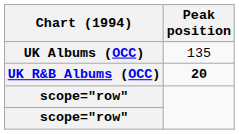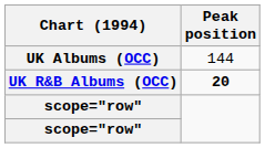UK Albums (OCC) | Peak position: 135 -> 144
